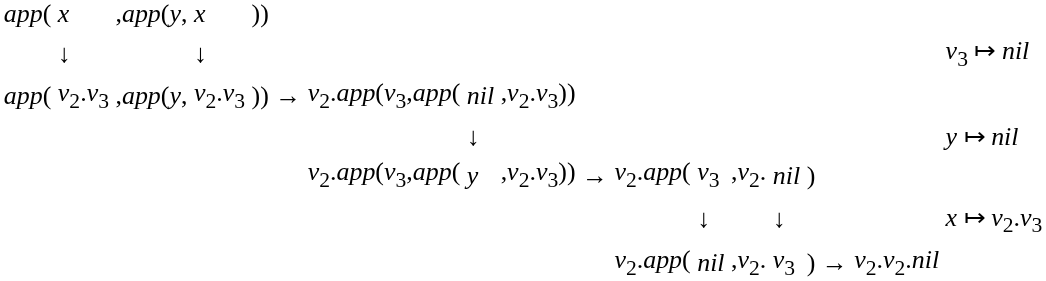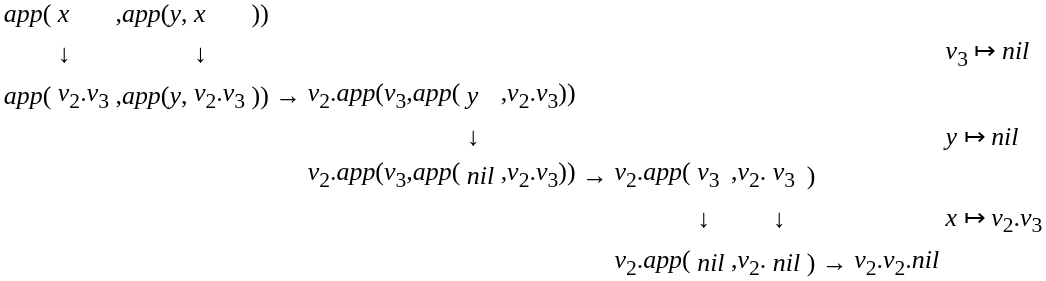row 3 | column 8: nil -> y
row 5 | column 8: y -> nil
row 5 | column 14: nil -> v3
row 7 | column 14: v3 -> nil
